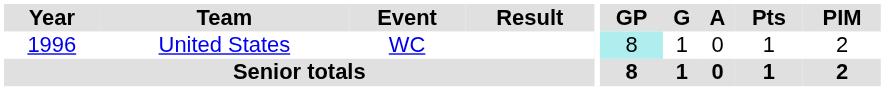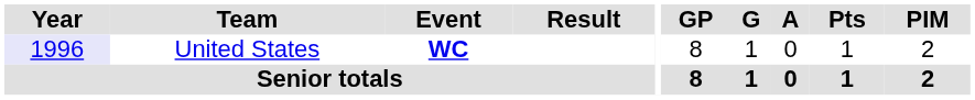United States | Year: no background -> lavender background
United States | Event: normal -> bold
United States | GP: paleturquoise background -> no background
